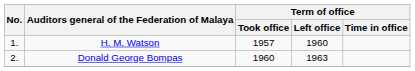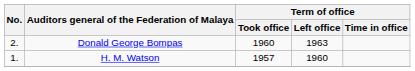rows swapped: H. M. Watson <-> Donald George Bompas
